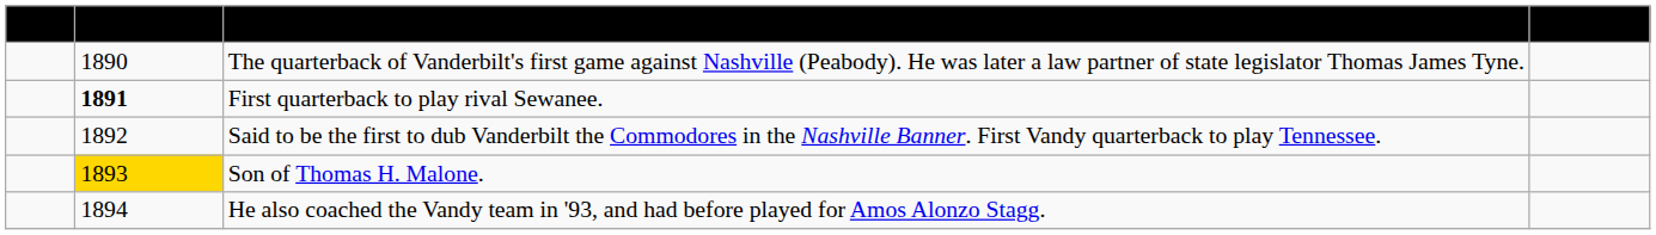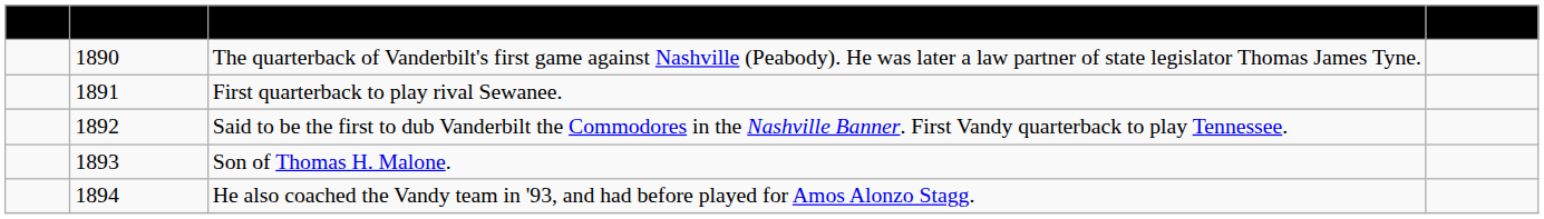First quarterback to play rival Sewanee. | Years Started: bold -> normal
Son of Thomas H. Malone. | Years Started: gold background -> no background
